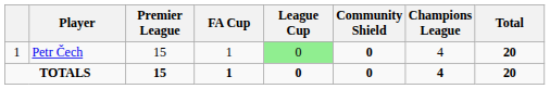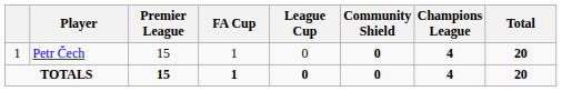row 2 | League Cup: lightgreen background -> no background
row 2 | Champions League: normal -> bold
